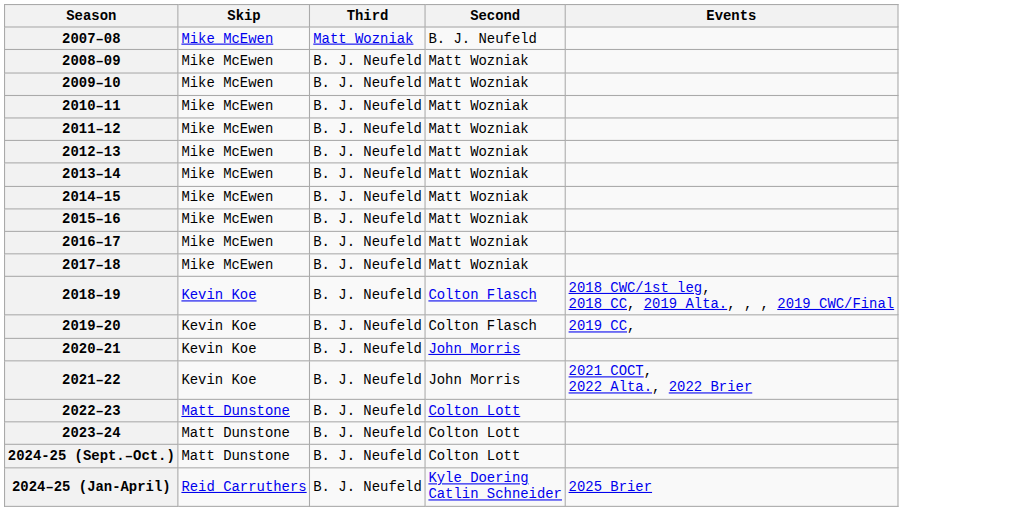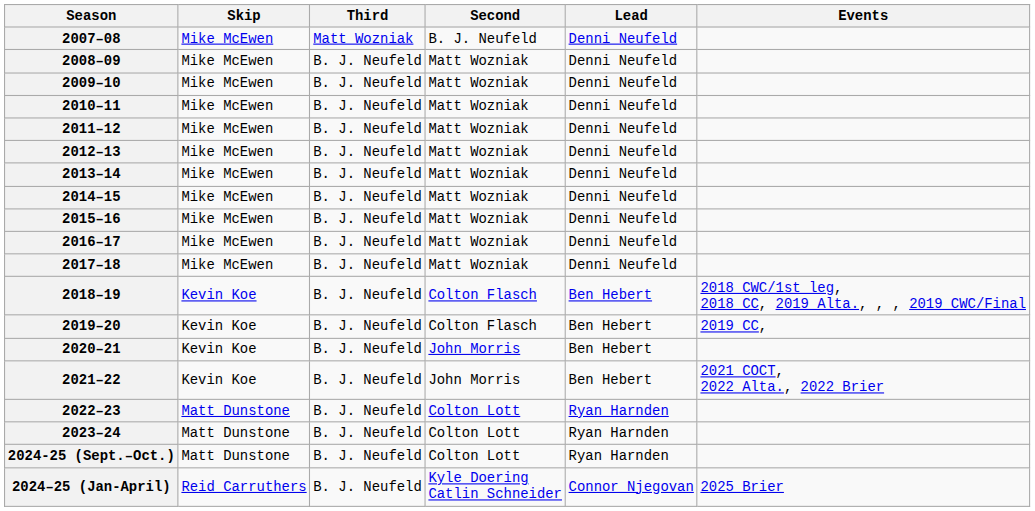+ column: Lead | Denni Neufeld | Denni Neufeld | Denni Neufeld | Denni Neufeld | Denni Neufeld | Denni Neufeld | Denni Neufeld | Denni Neufeld | Denni Neufeld | Denni Neufeld | Denni Neufeld | Ben Hebert | Ben Hebert | Ben Hebert | Ben Hebert | Ryan Harnden | Ryan Harnden | Ryan Harnden | Connor Njegovan
